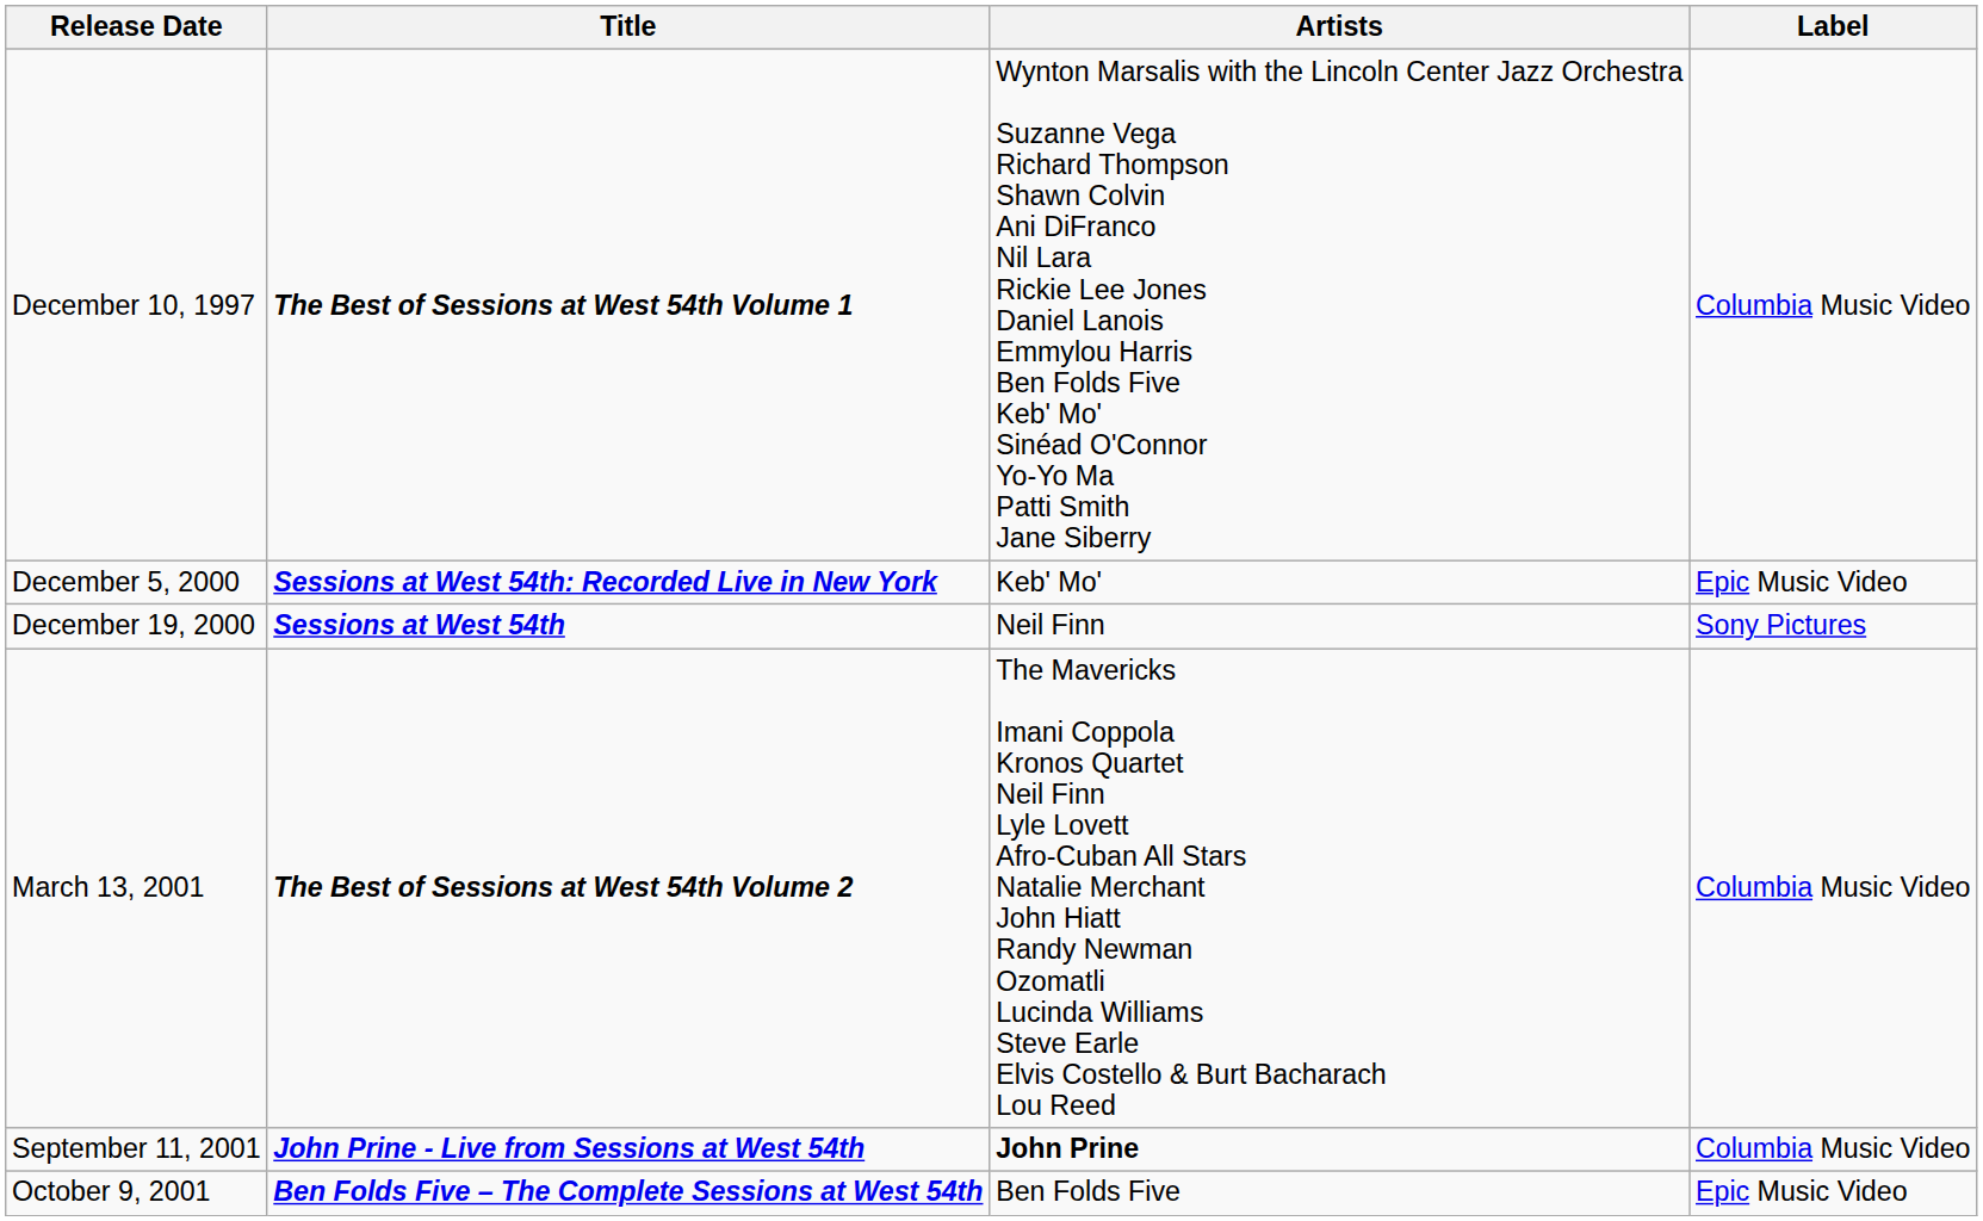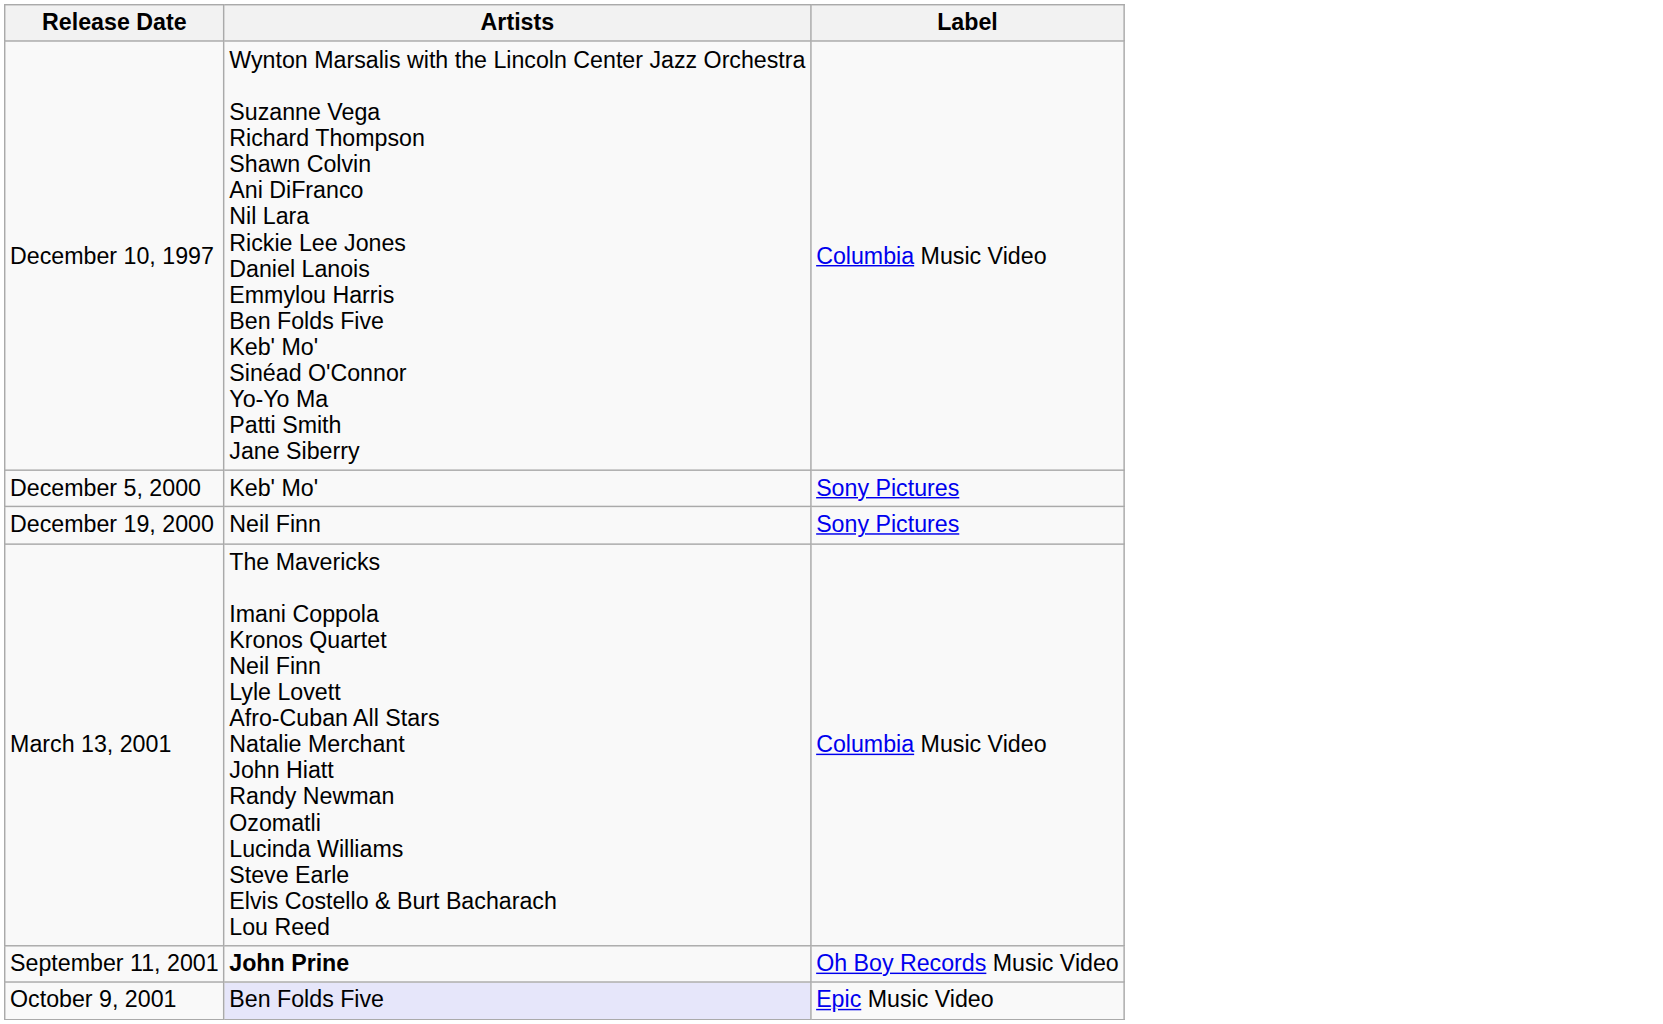- column: Title | The Best of Sessions at West 54th Volume 1 | Sessions at West 54th: Recorded Live in New York | Sessions at West 54th | The Best of Sessions at West 54th Volume 2 | John Prine - Live from Sessions at West 54th | Ben Folds Five – The Complete Sessions at West 54th
December 5, 2000 | Label: Epic Music Video -> Sony Pictures
September 11, 2001 | Label: Columbia Music Video -> Oh Boy Records Music Video
October 9, 2001 | Artists: no background -> lavender background
